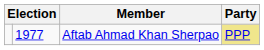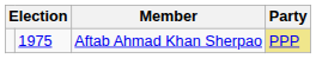Aftab Ahmad Khan Sherpao | column 2: 1977 -> 1975
